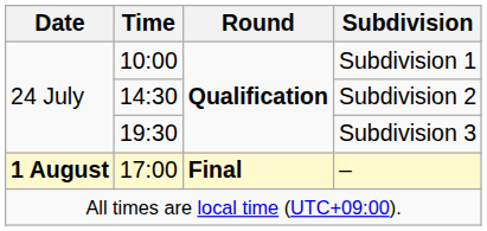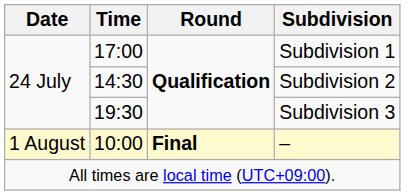Subdivision 1 | Time: 10:00 -> 17:00
– | Date: bold -> normal
– | Time: 17:00 -> 10:00
